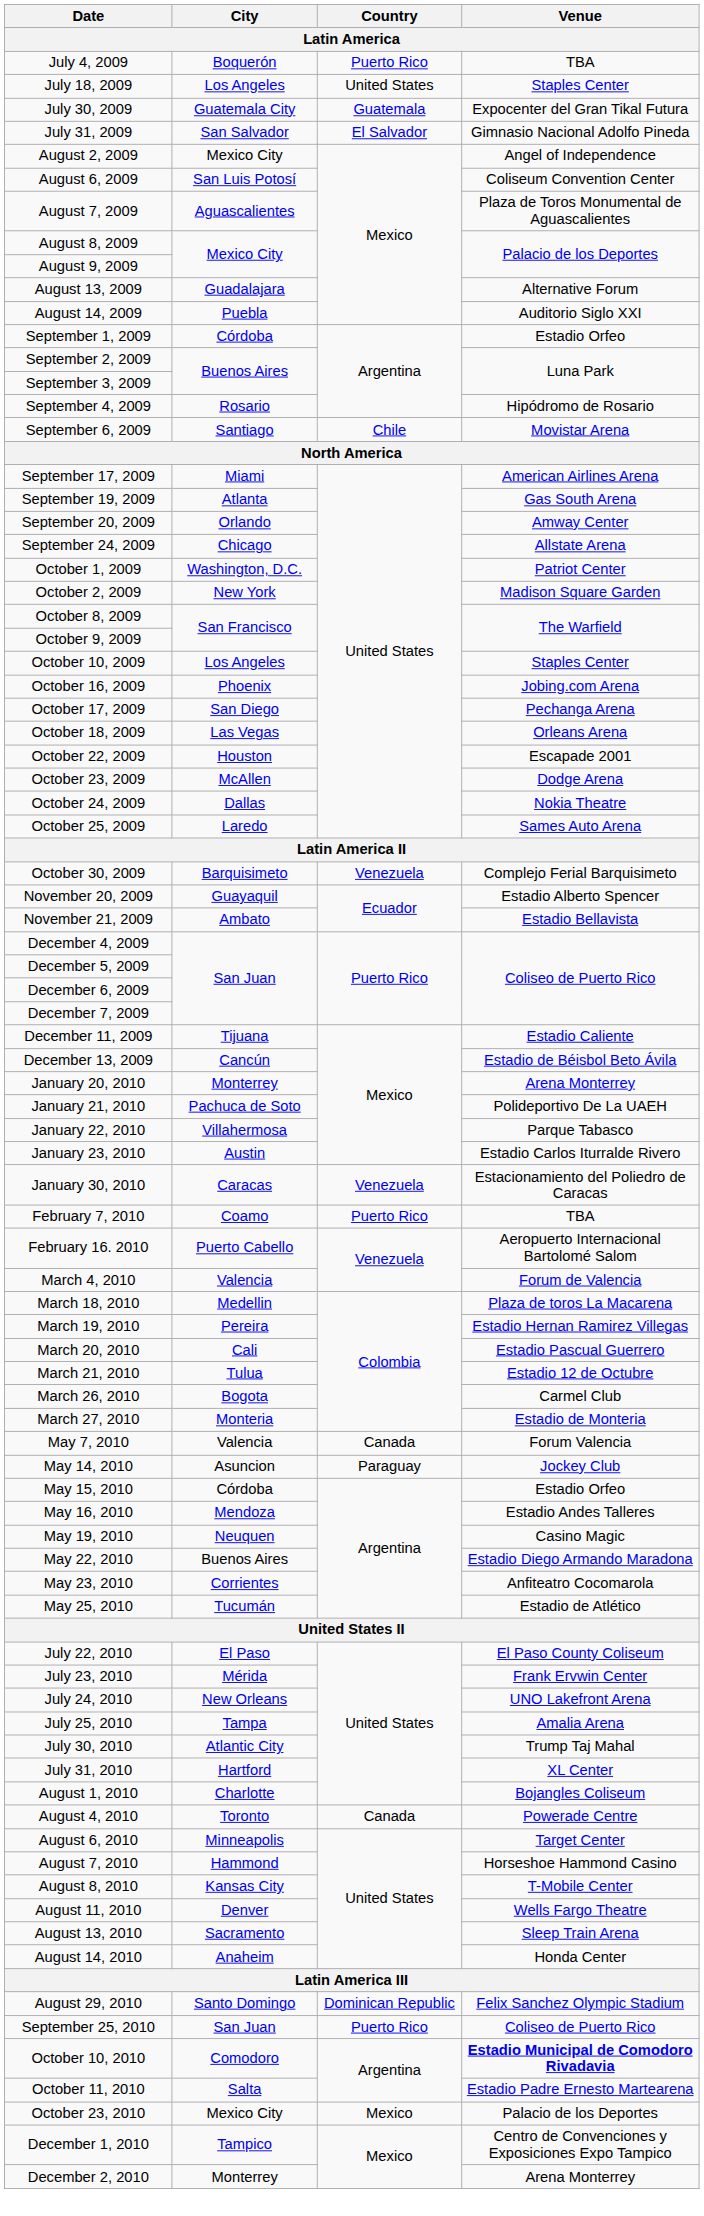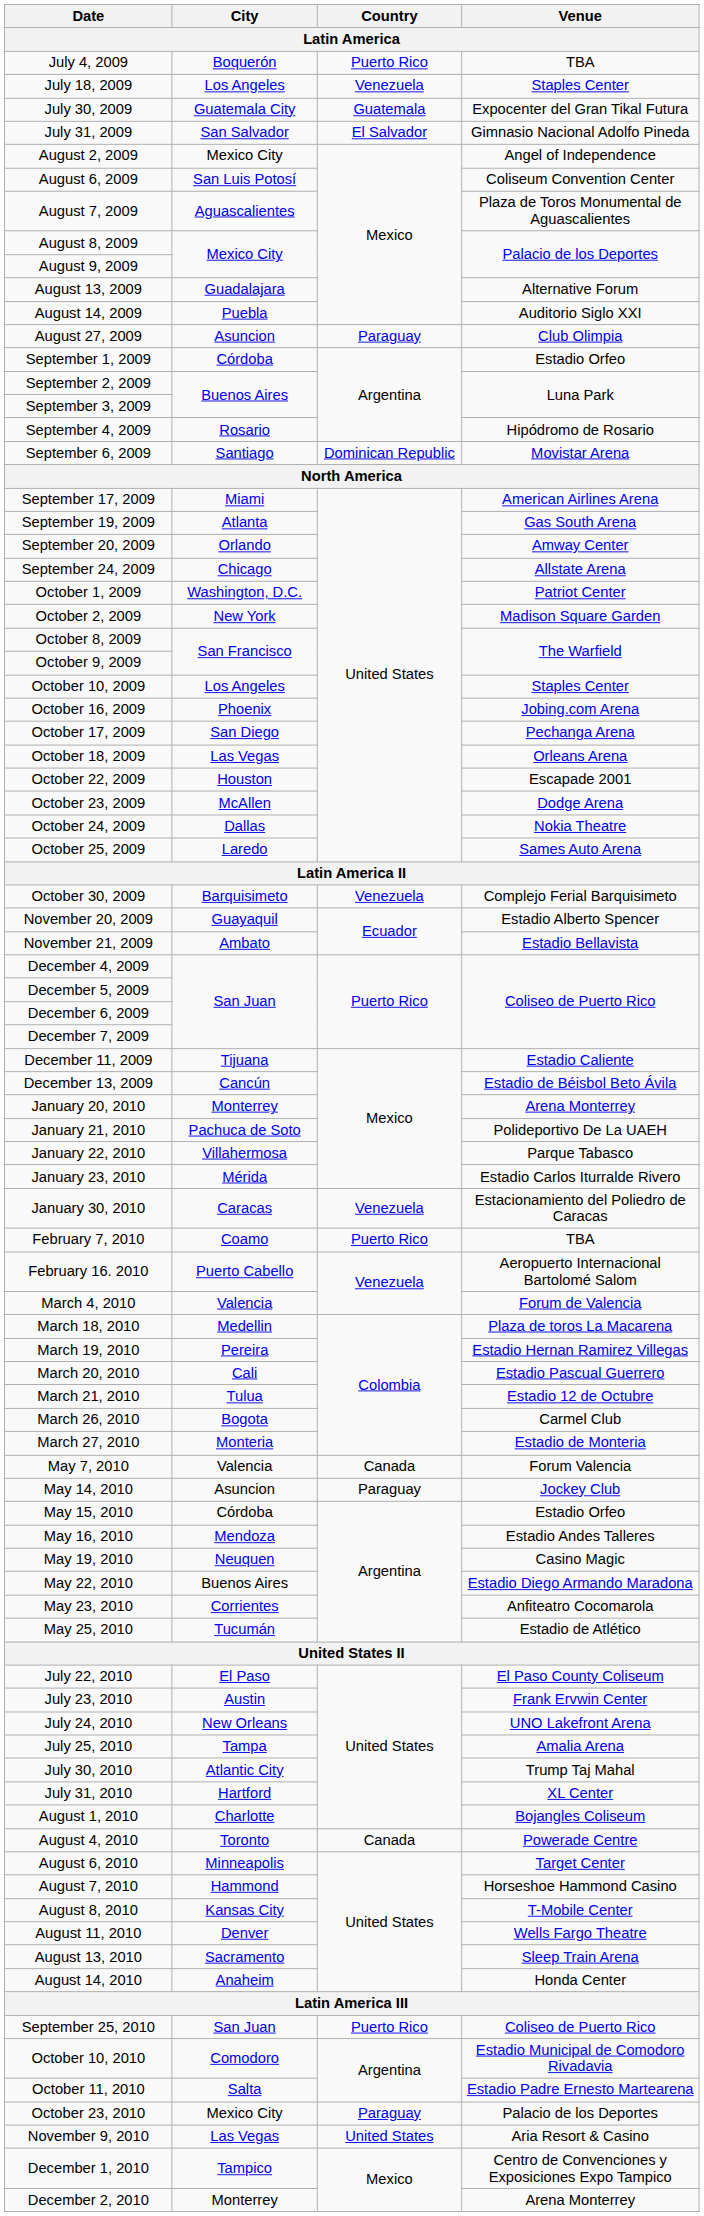July 18, 2009 | Country: United States -> Venezuela
+ row: August 27, 2009 | Asuncion | Paraguay | Club Olimpia
September 6, 2009 | Country: Chile -> Dominican Republic
January 23, 2010 | City: Austin -> Mérida
July 23, 2010 | City: Mérida -> Austin
- row: August 29, 2010 | Santo Domingo | Dominican Republic | Felix Sanchez Olympic Stadium
October 10, 2010 | Venue: bold -> normal
October 23, 2010 | Country: Mexico -> Paraguay
+ row: November 9, 2010 | Las Vegas | United States | Aria Resort & Casino
